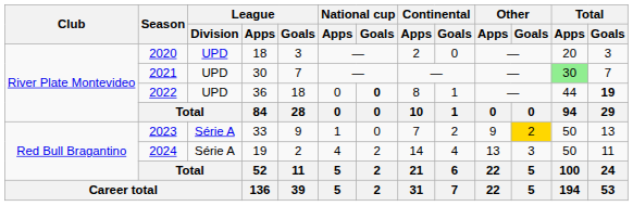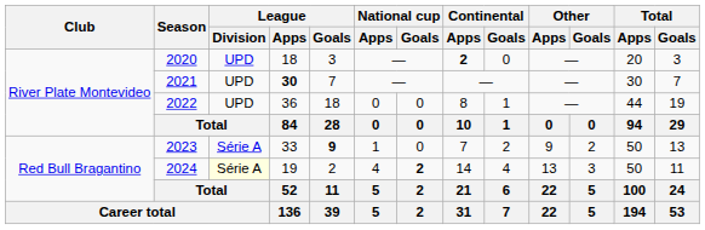2020 | Continental / Apps: normal -> bold
2021 | League / Apps: normal -> bold
2021 | Total / Apps: lightgreen background -> no background
2022 | National cup / Goals: bold -> normal
2022 | Total / Goals: bold -> normal
2023 | League / Goals: normal -> bold
2023 | Other / Goals: gold background -> no background
2024 | League / Division: no background -> lightyellow background
2024 | National cup / Goals: normal -> bold
